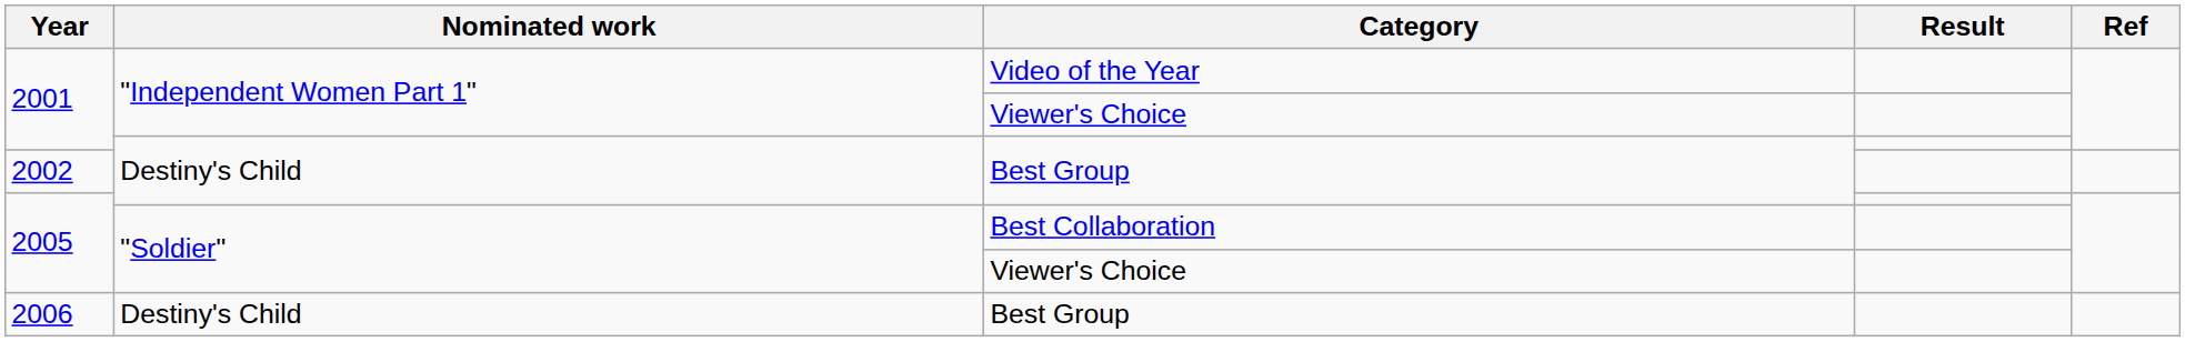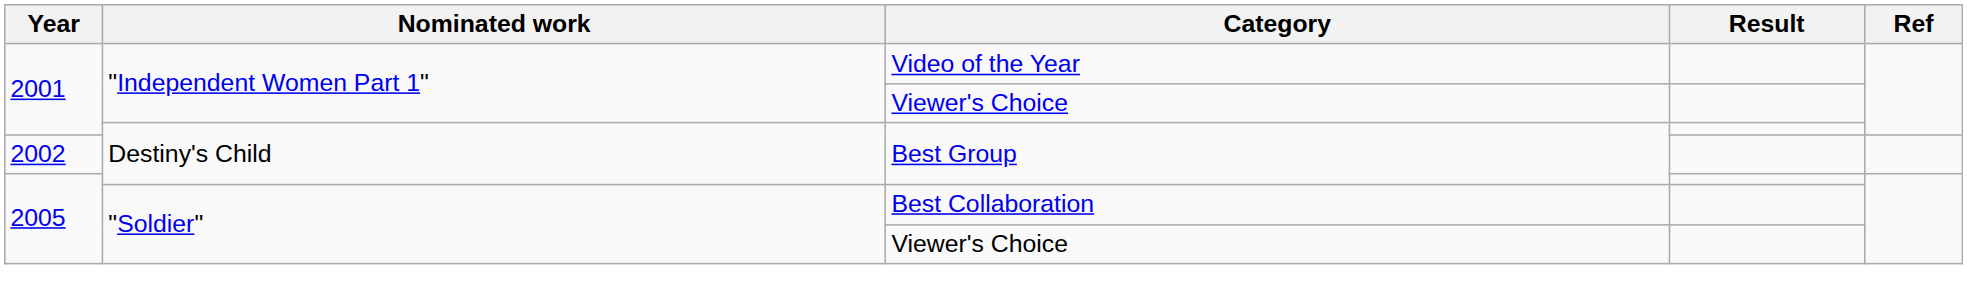- row: 2006 | Destiny's Child | Best Group
